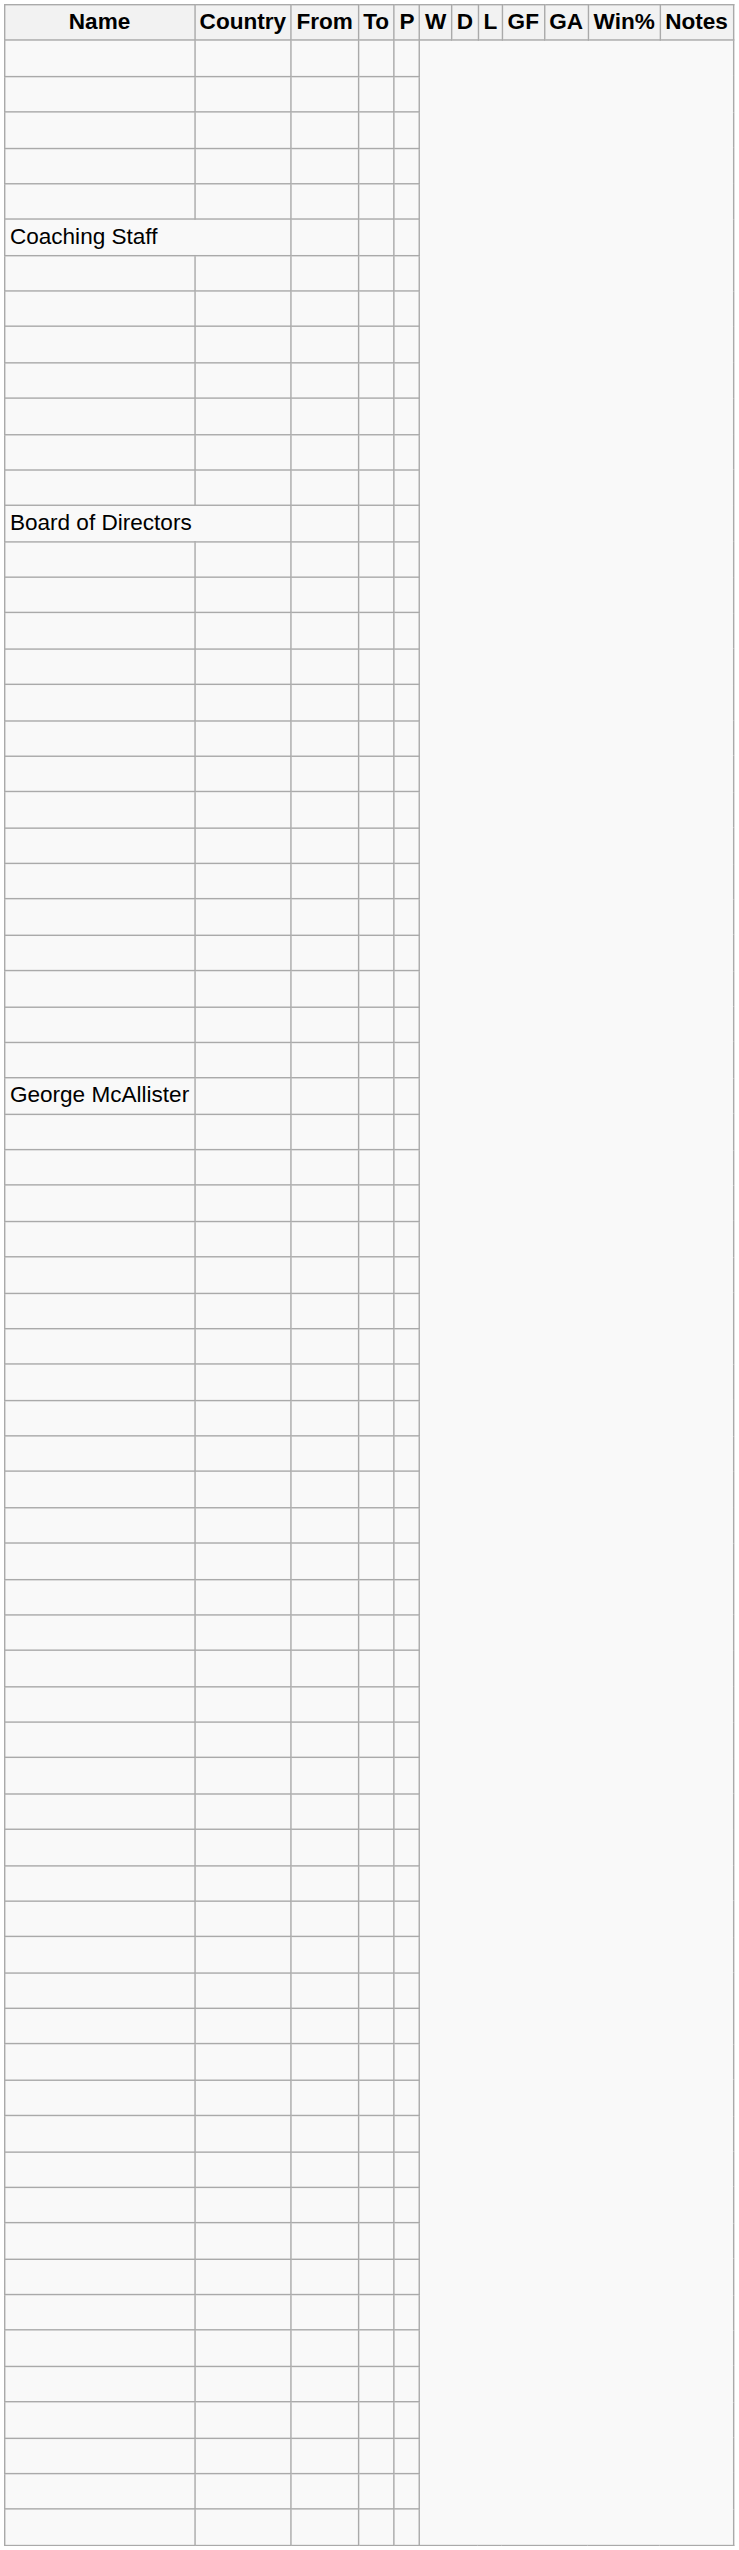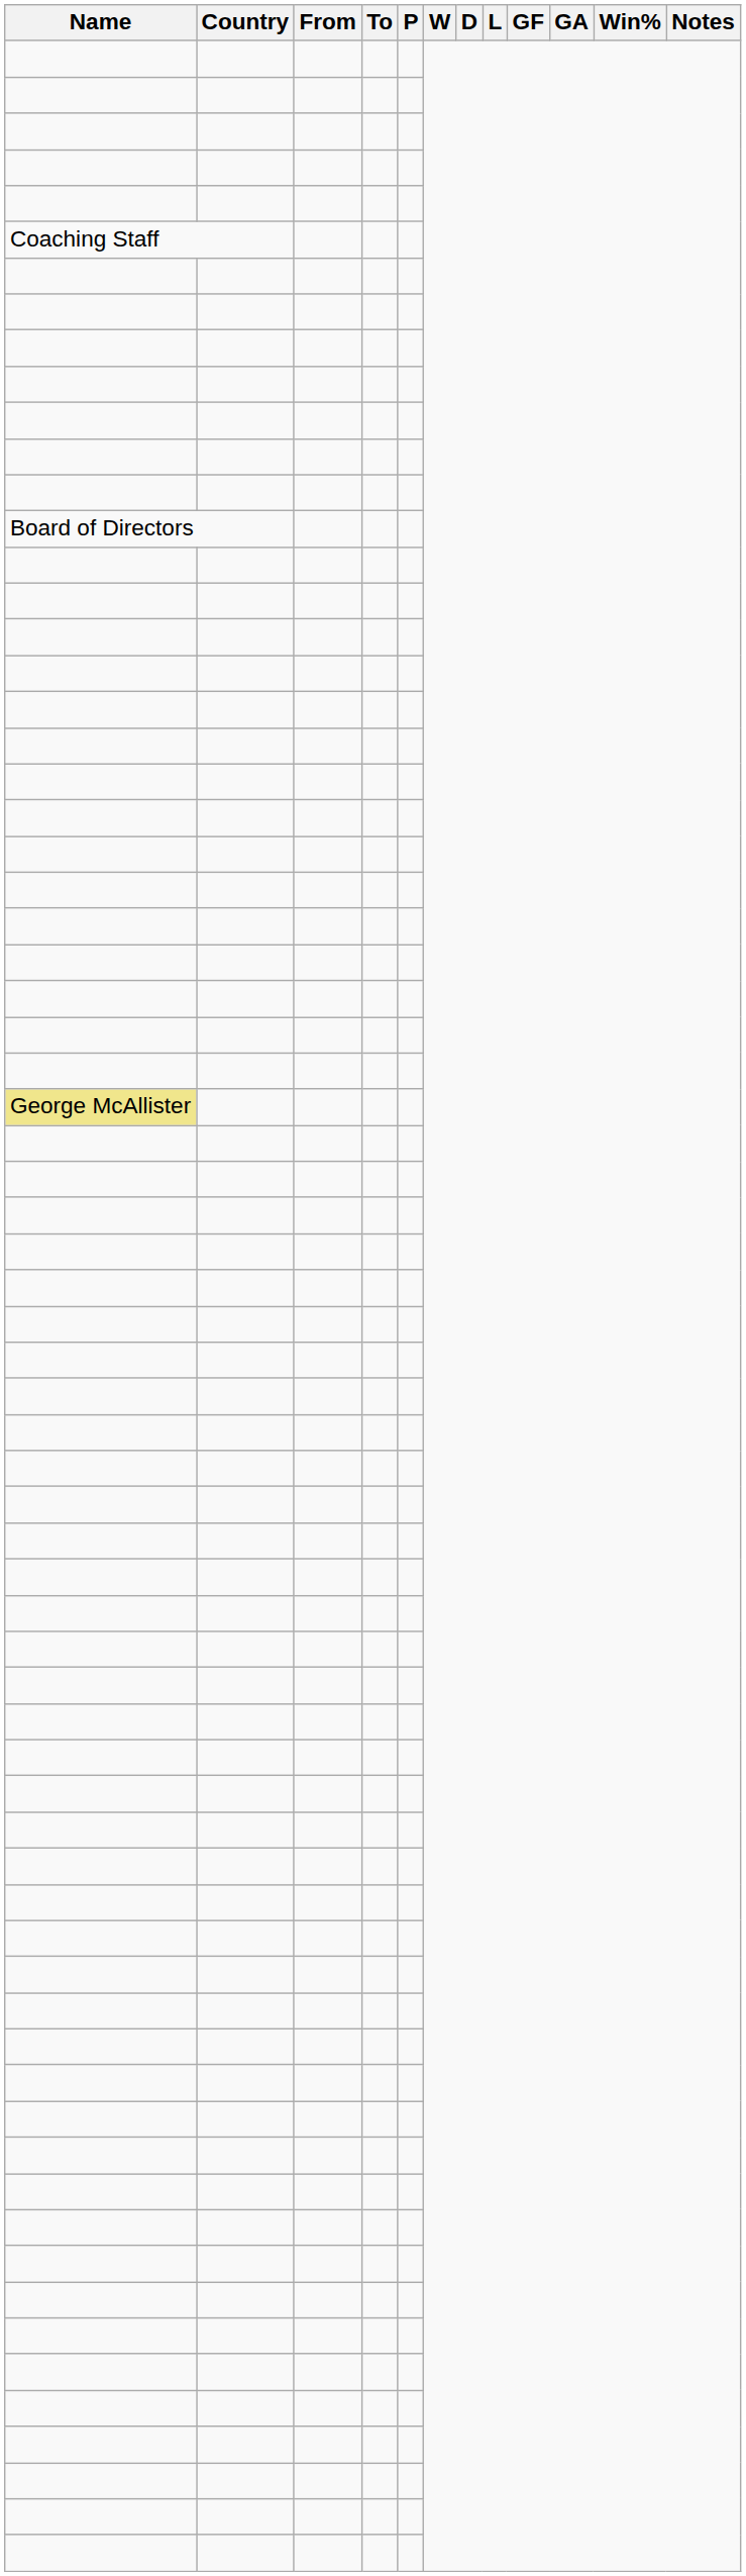George McAllister | Name: no background -> khaki background
